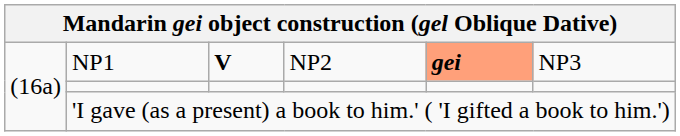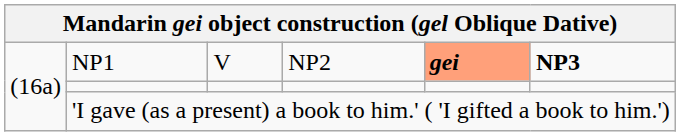NP1 | column 3: bold -> normal
NP1 | column 6: normal -> bold
